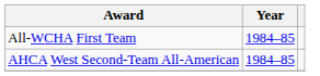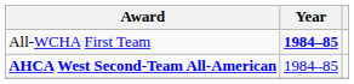row 2 | Year: normal -> bold
row 3 | Award: normal -> bold
